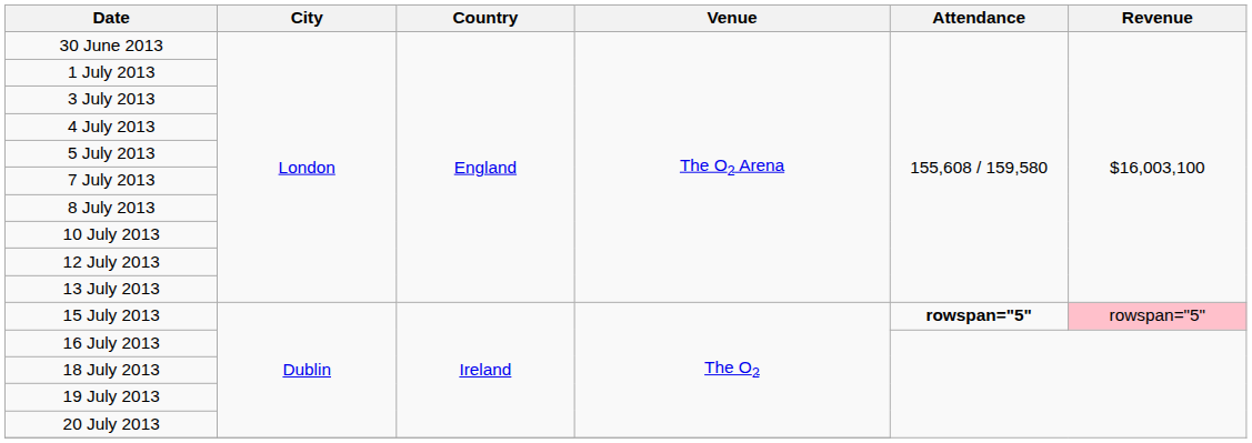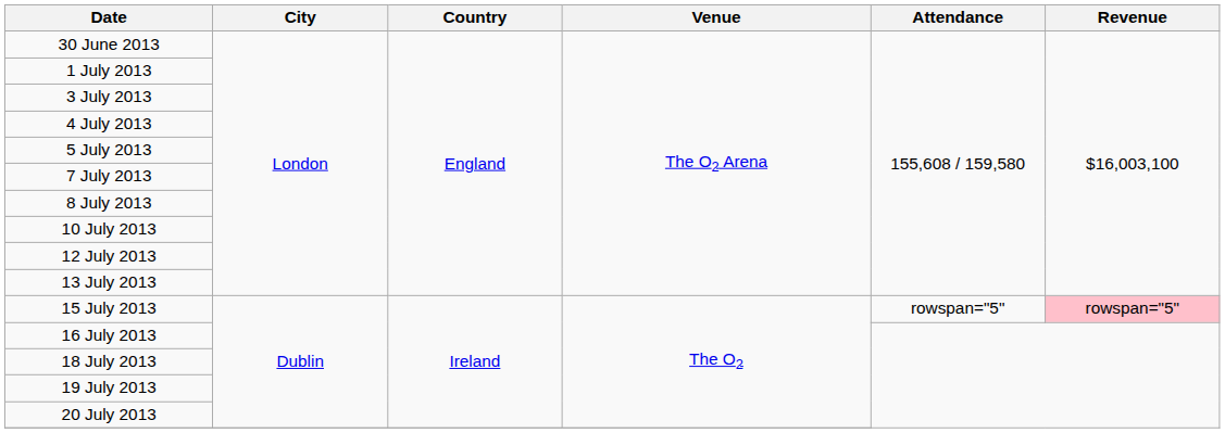15 July 2013 | Attendance: bold -> normal
